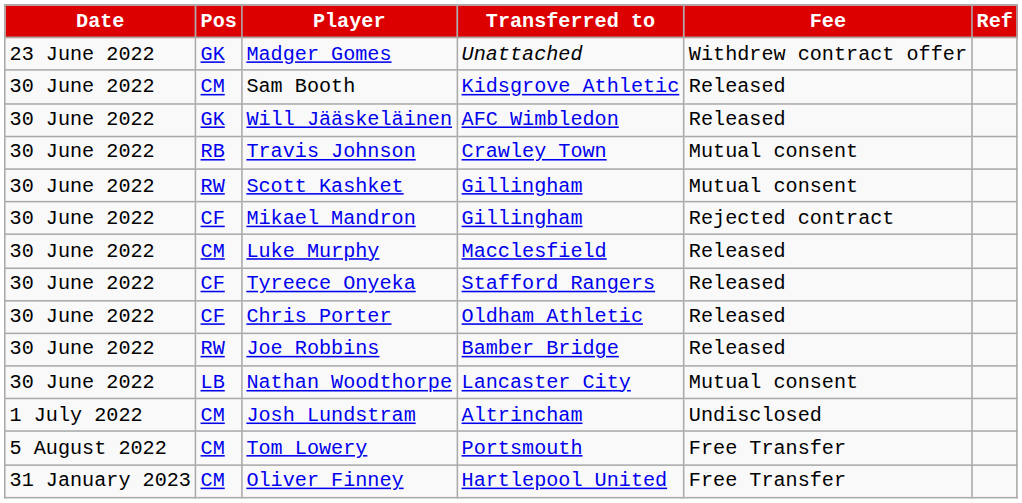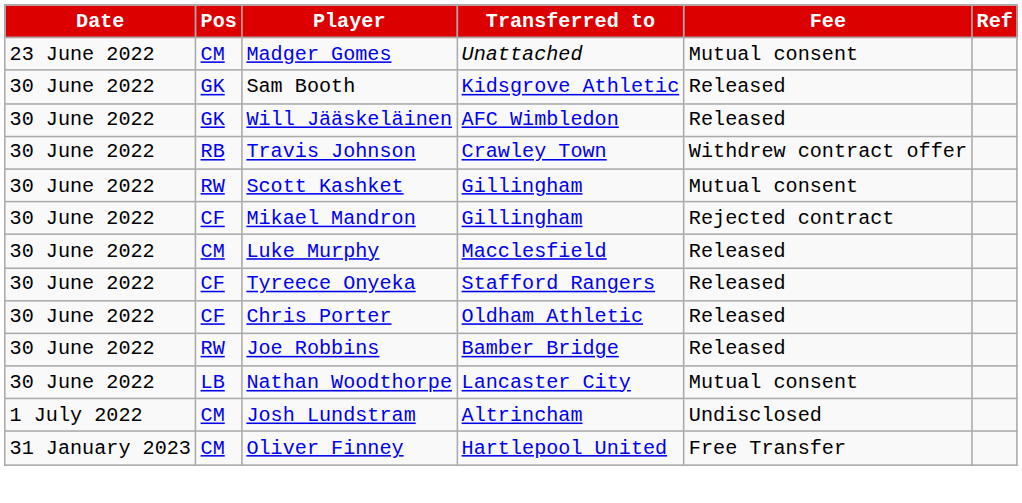Madger Gomes | Pos: GK -> CM
Madger Gomes | Fee: Withdrew contract offer -> Mutual consent
Sam Booth | Pos: CM -> GK
Travis Johnson | Fee: Mutual consent -> Withdrew contract offer
- row: 5 August 2022 | CM | Tom Lowery | Portsmouth | Free Transfer
